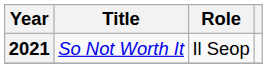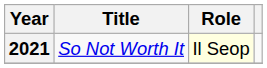2021 | Role: no background -> lightyellow background
